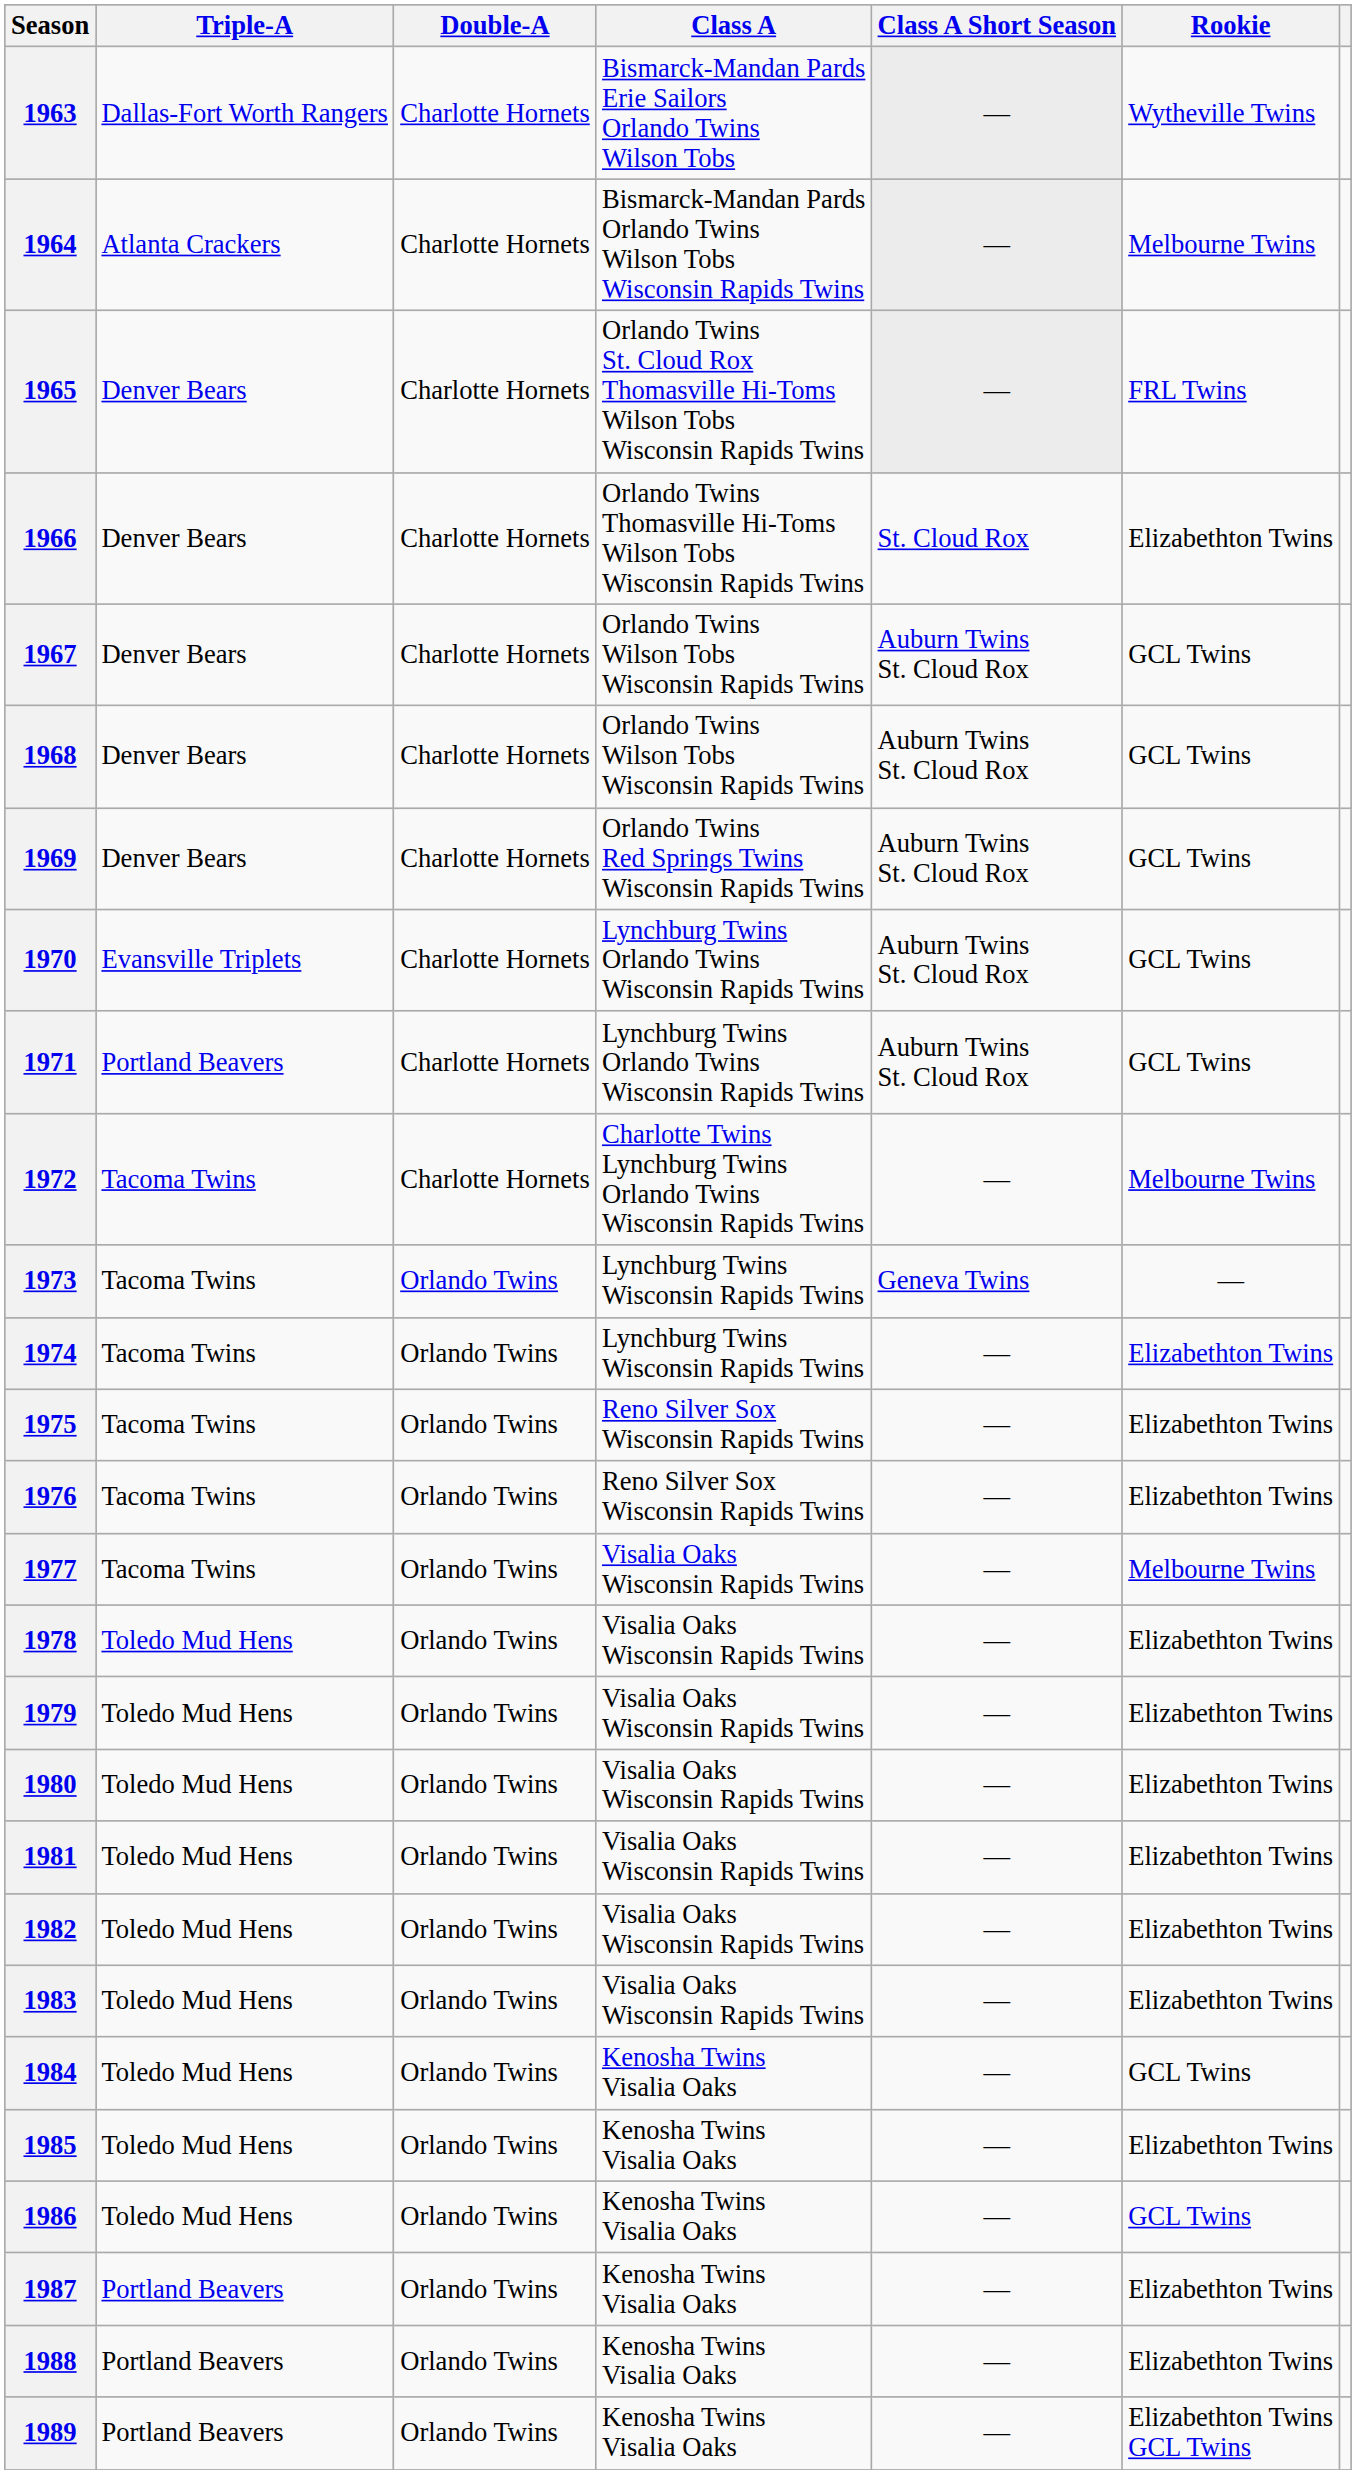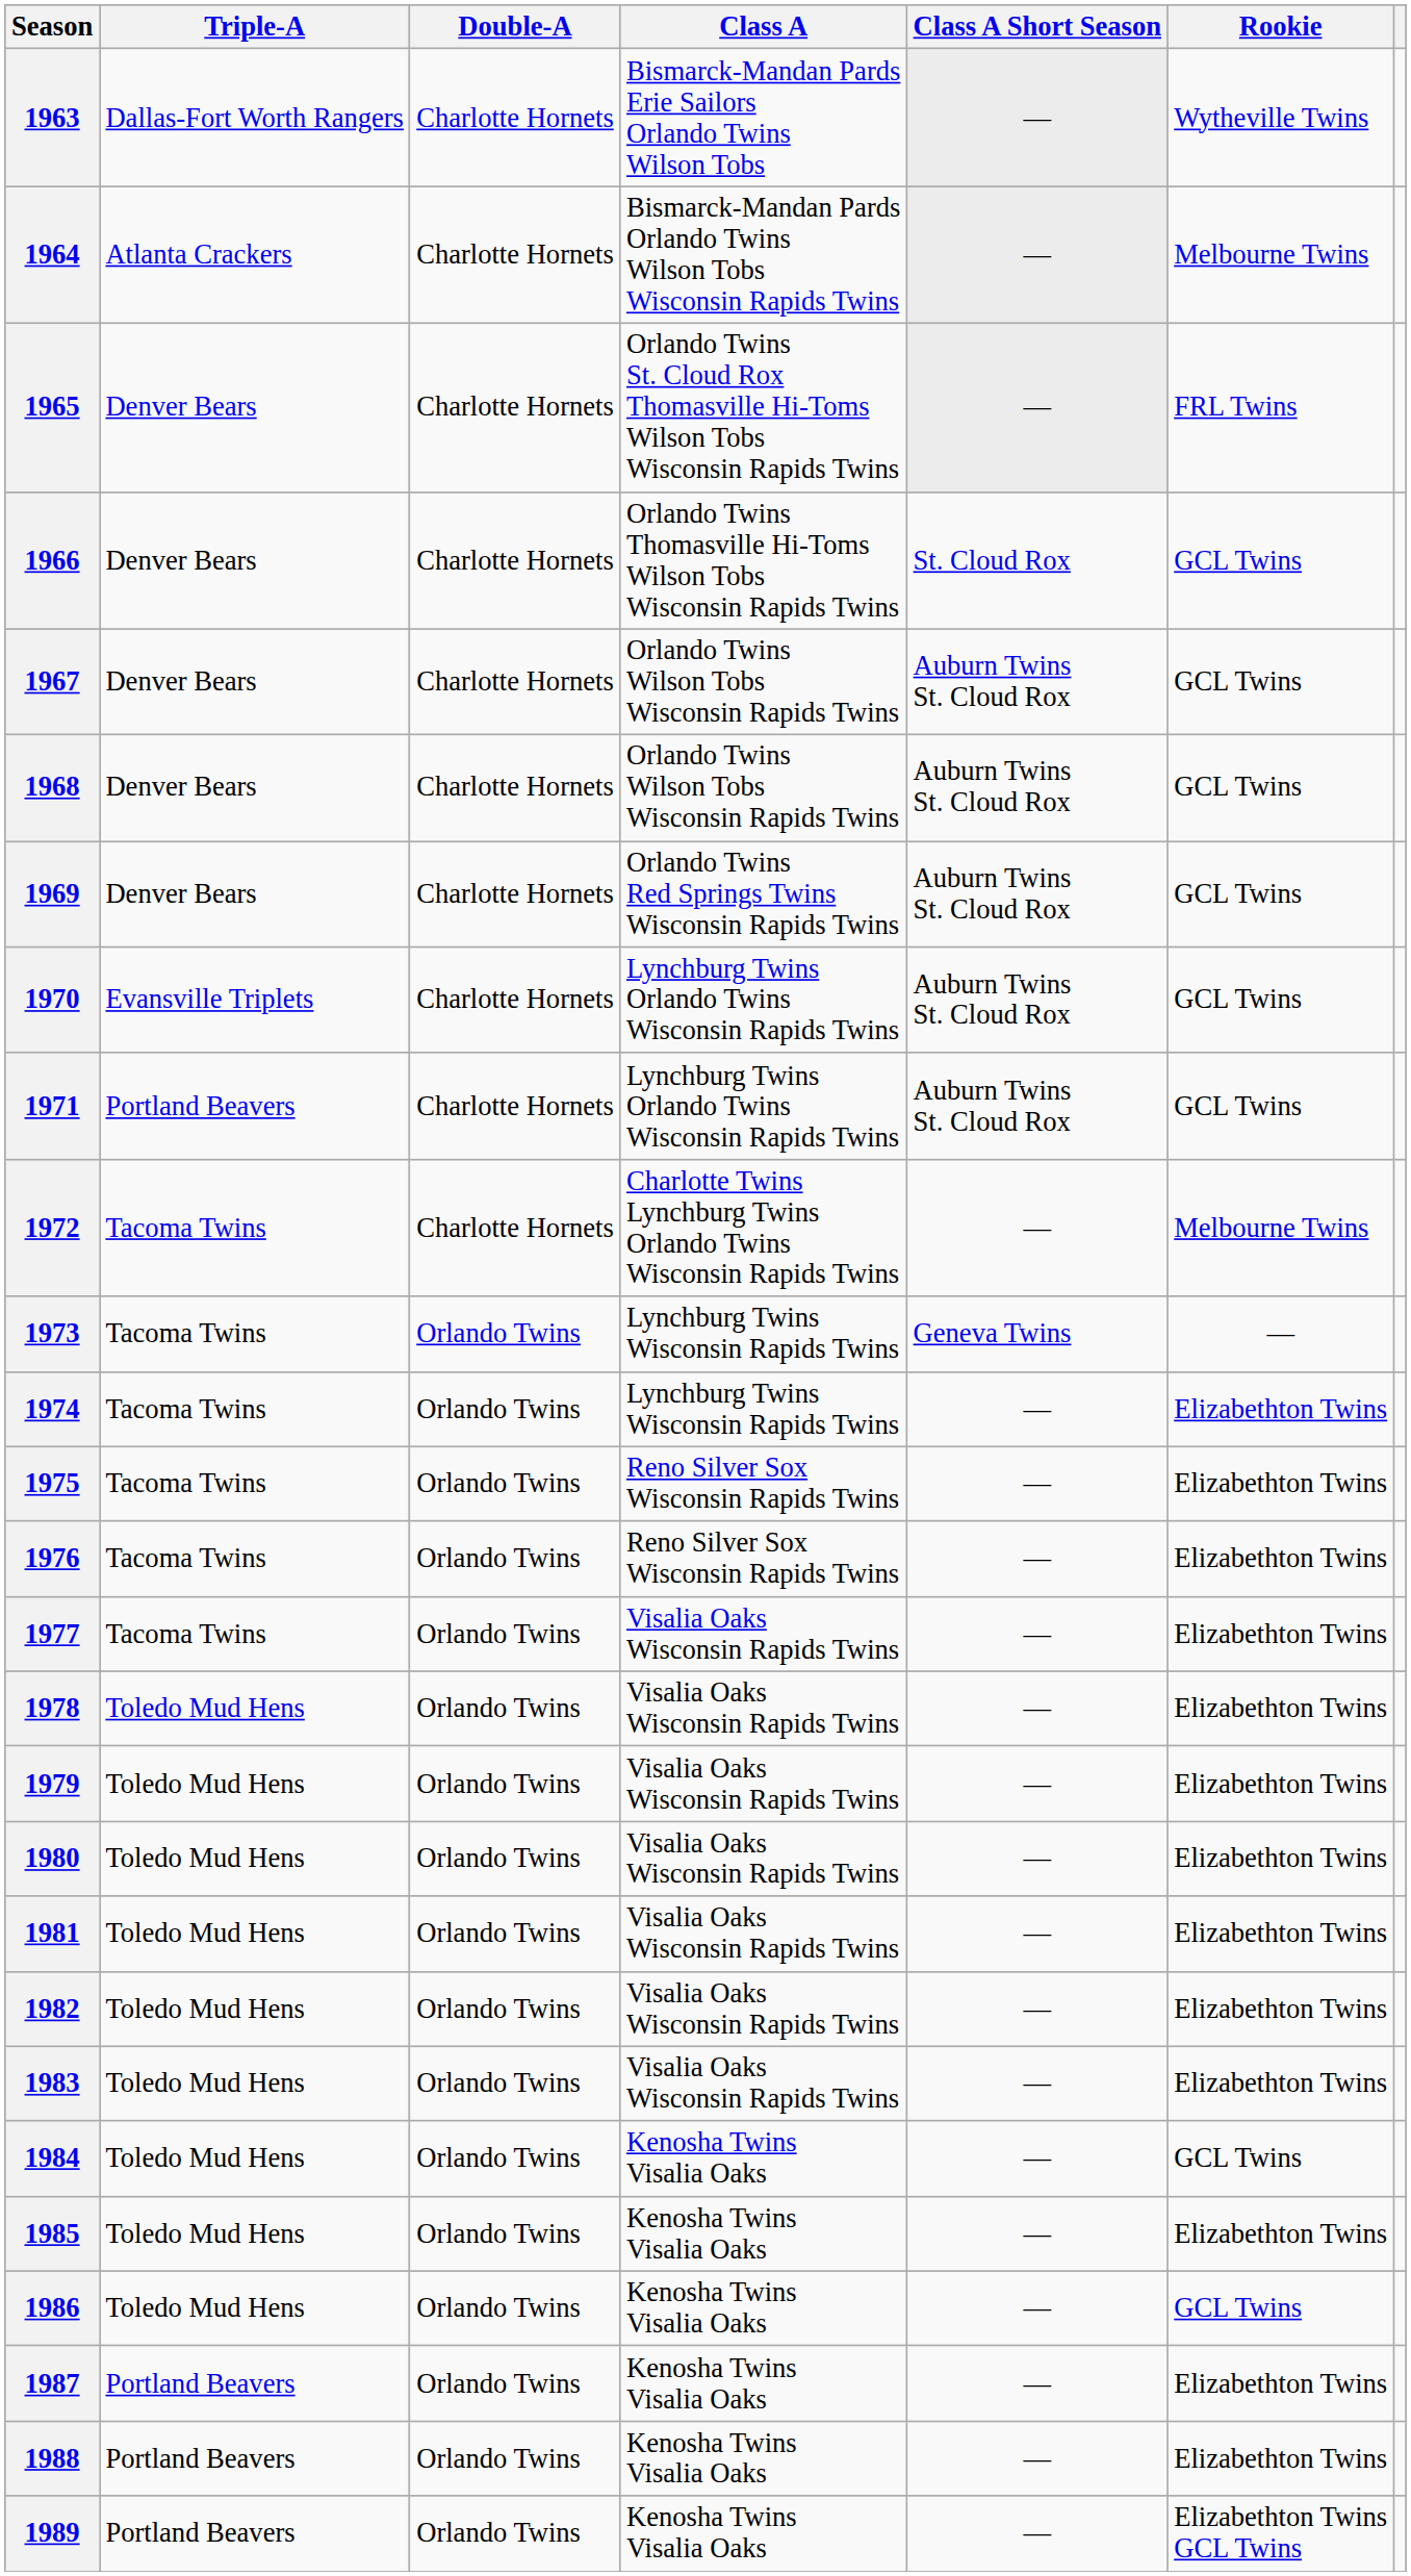1966 | Rookie: Elizabethton Twins -> GCL Twins
1977 | Rookie: Melbourne Twins -> Elizabethton Twins
